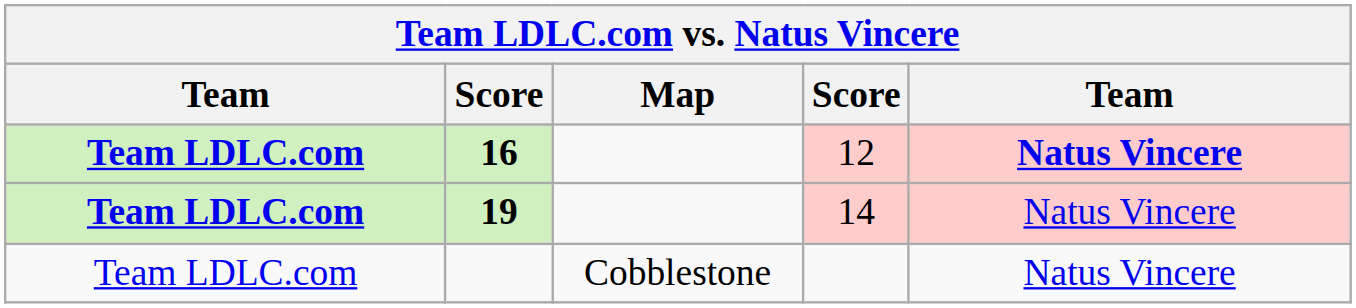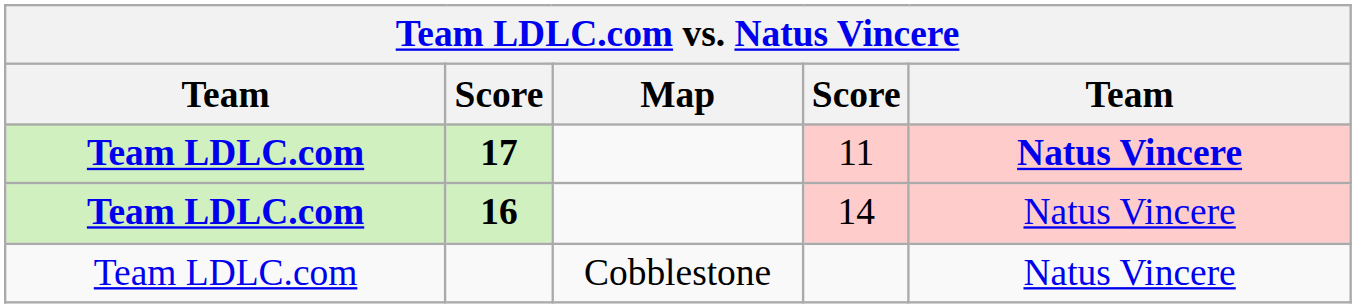row 3 | column 2: 16 -> 17
row 3 | column 4: 12 -> 11
row 4 | column 2: 19 -> 16
